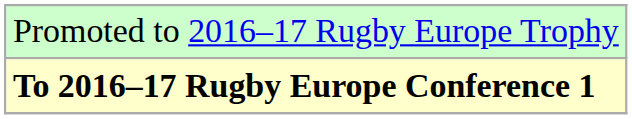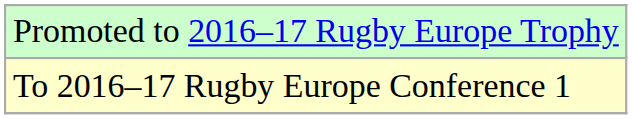row 2 | column 1: bold -> normal
